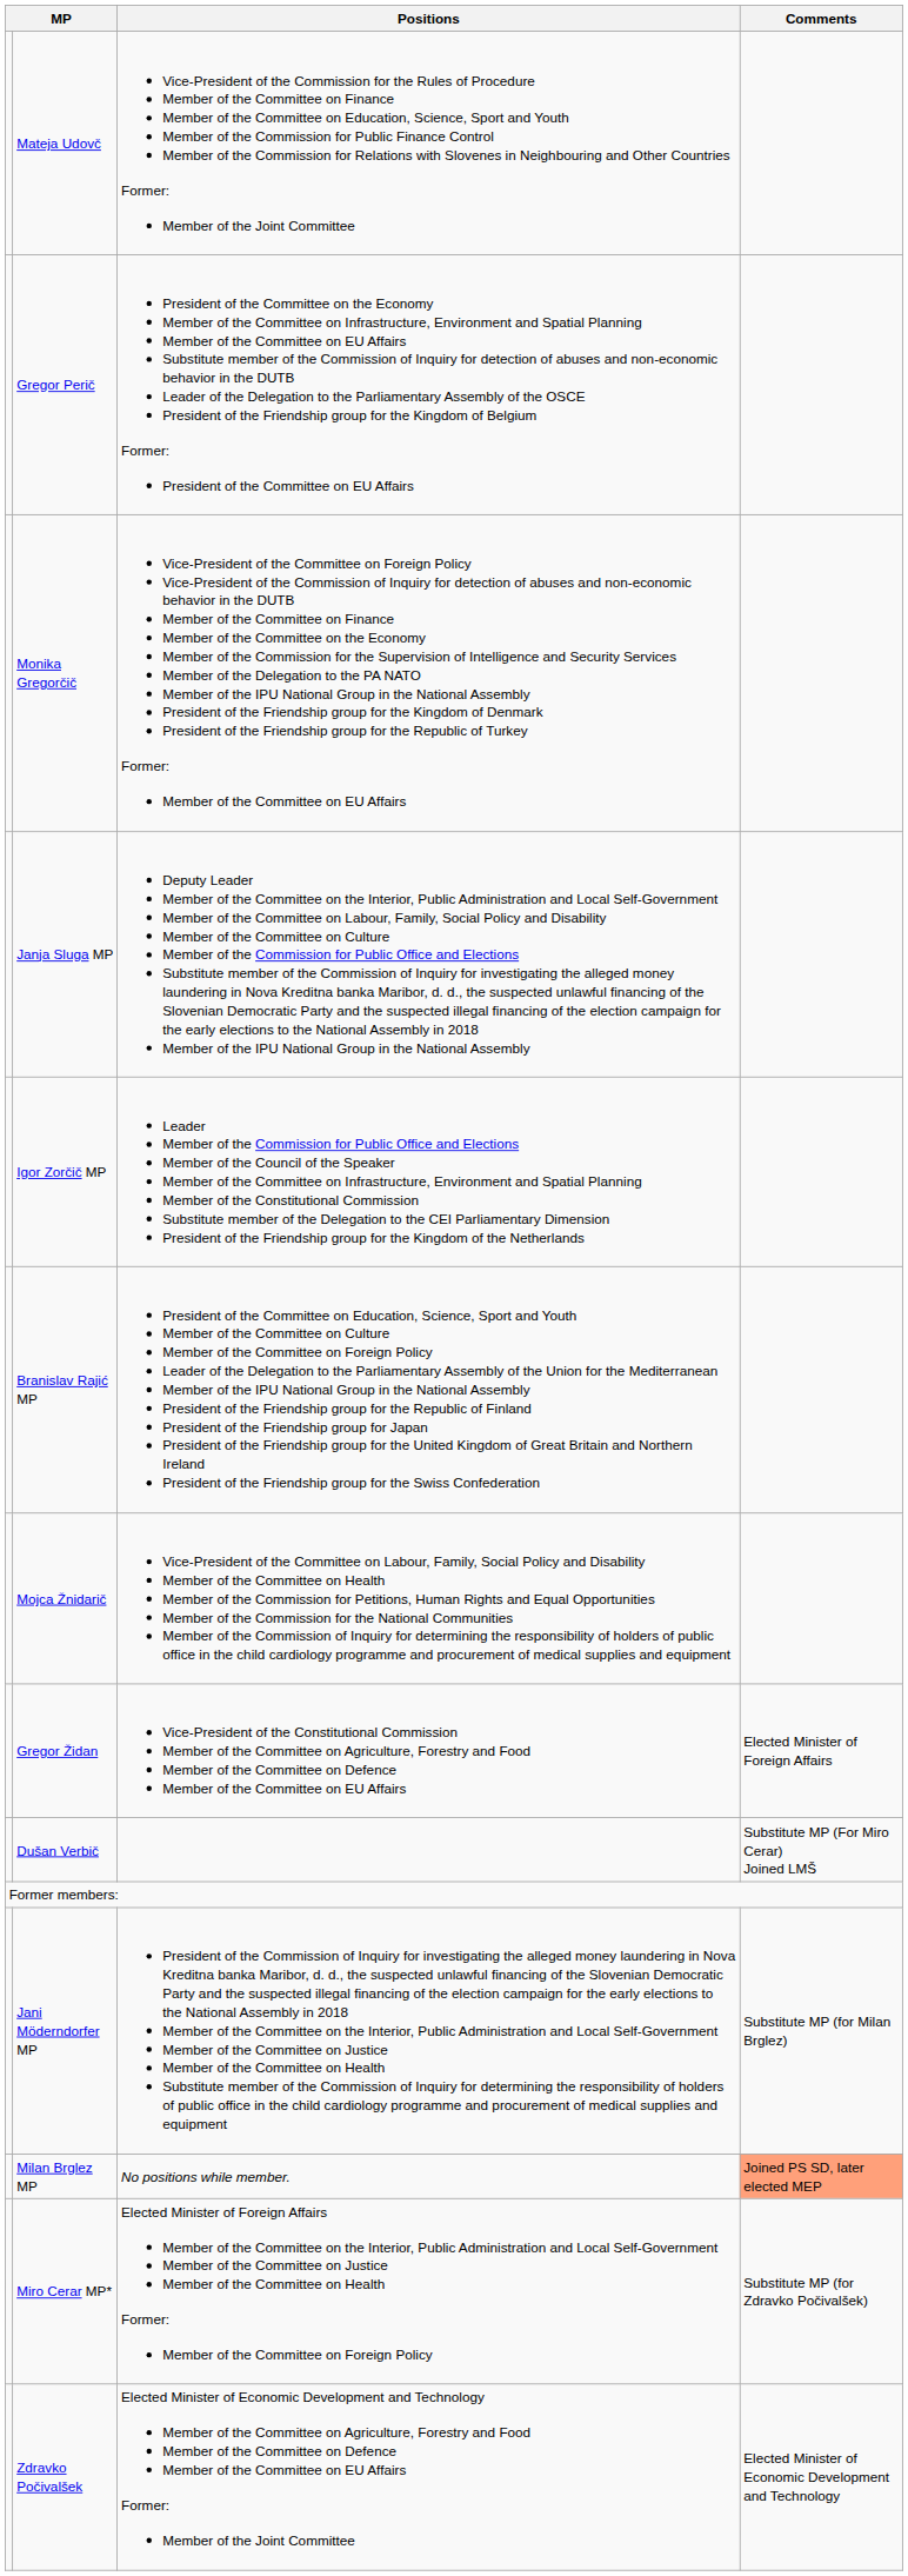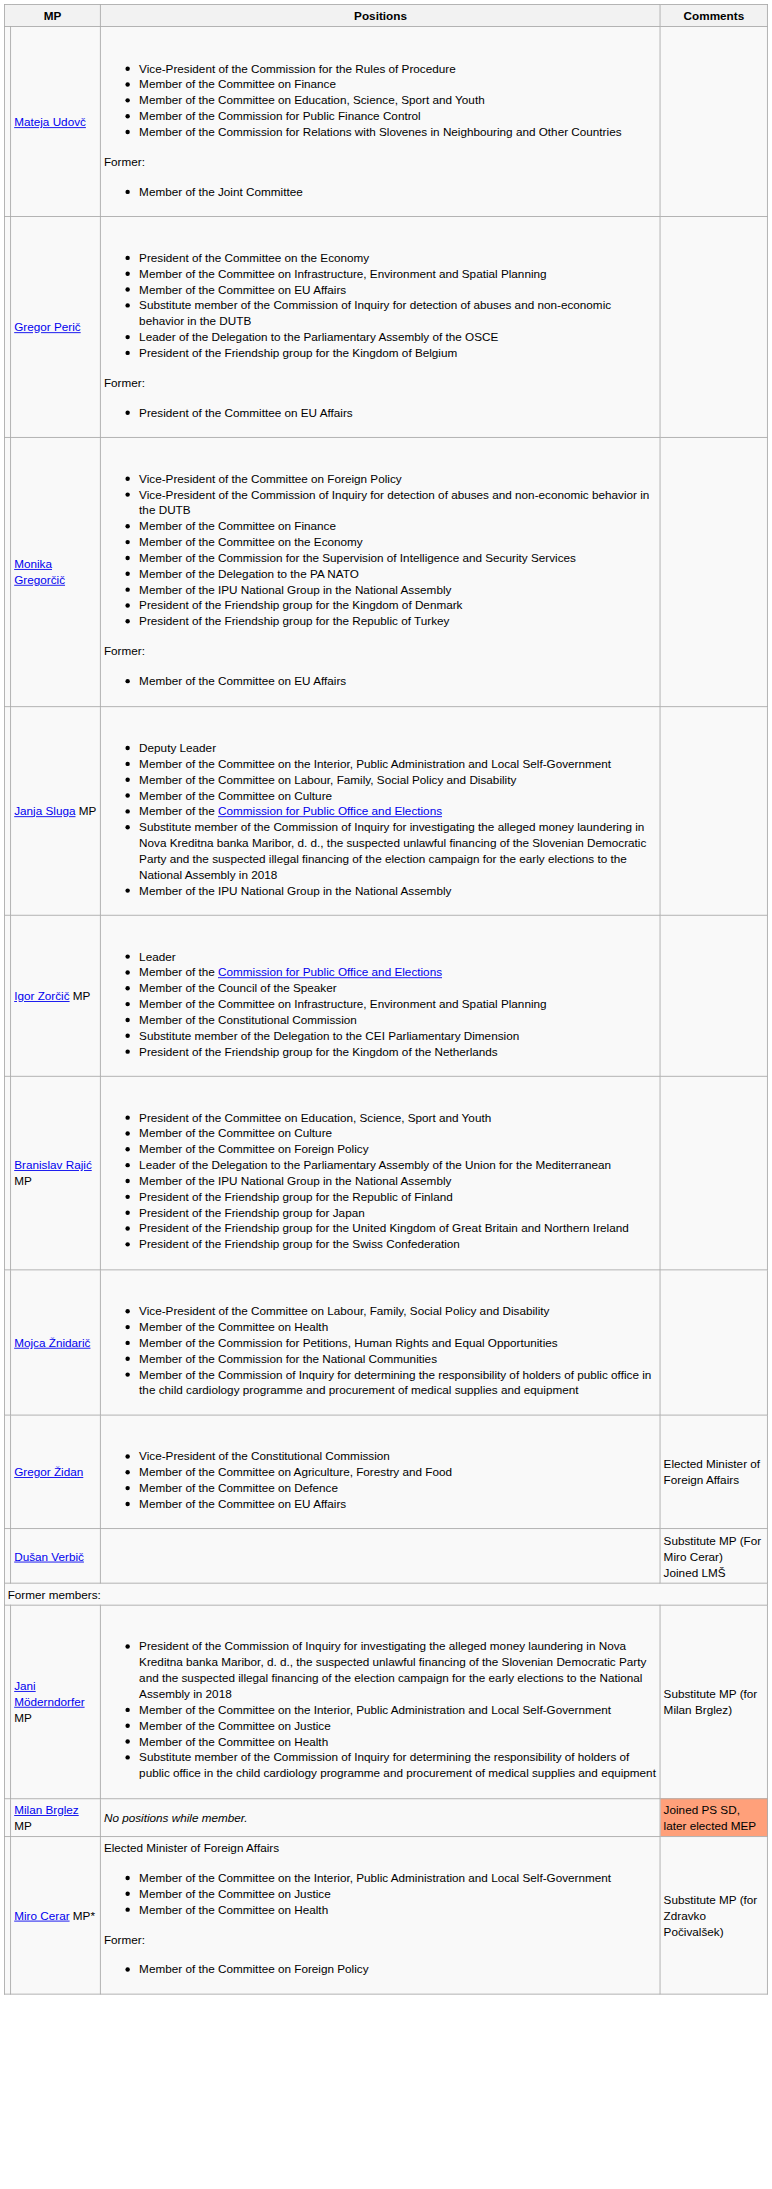- row: Zdravko Počivalšek | Elected Minister of Economic Development and Technology Member of the Committee on Agriculture, Forestry and Food Member of the Committee on Defence Member of the Committee on EU Affairs Former: Member of the Joint Committee | Elected Minister of Economic Development and Technology
